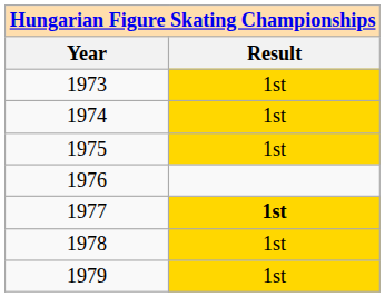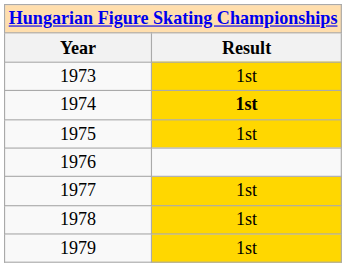1974 | Result: normal -> bold
1977 | Result: bold -> normal
